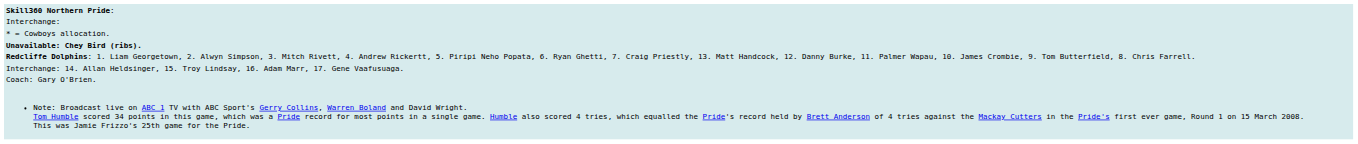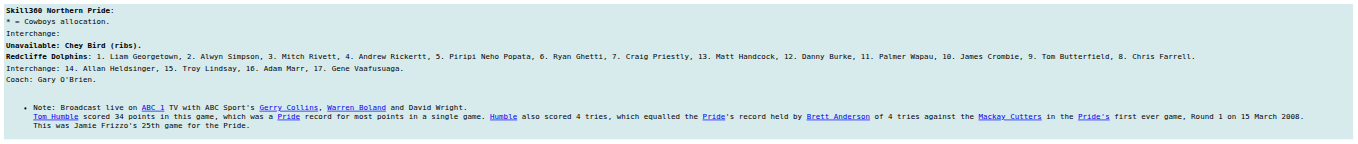row 2 | column 1: Interchange: -> * = Cowboys allocation.
row 3 | column 1: * = Cowboys allocation. -> Interchange:
